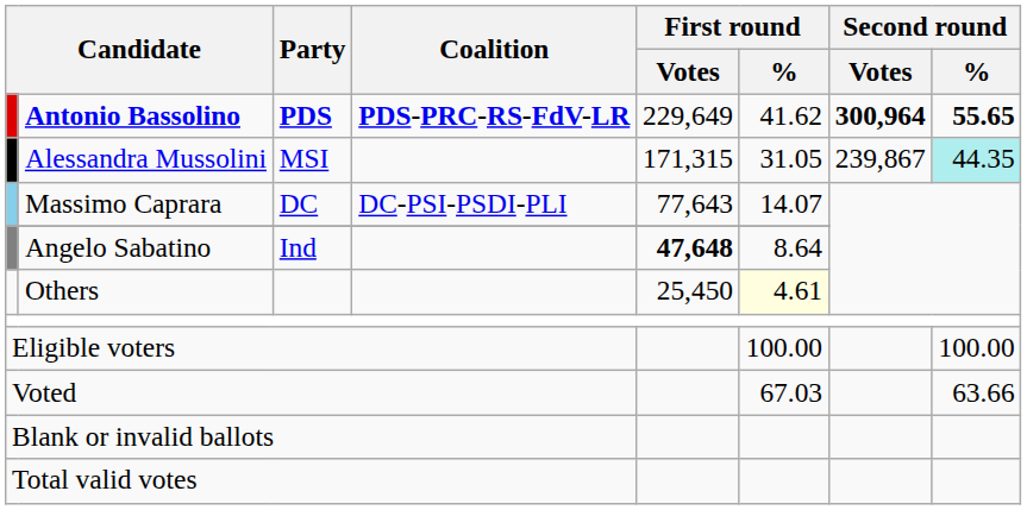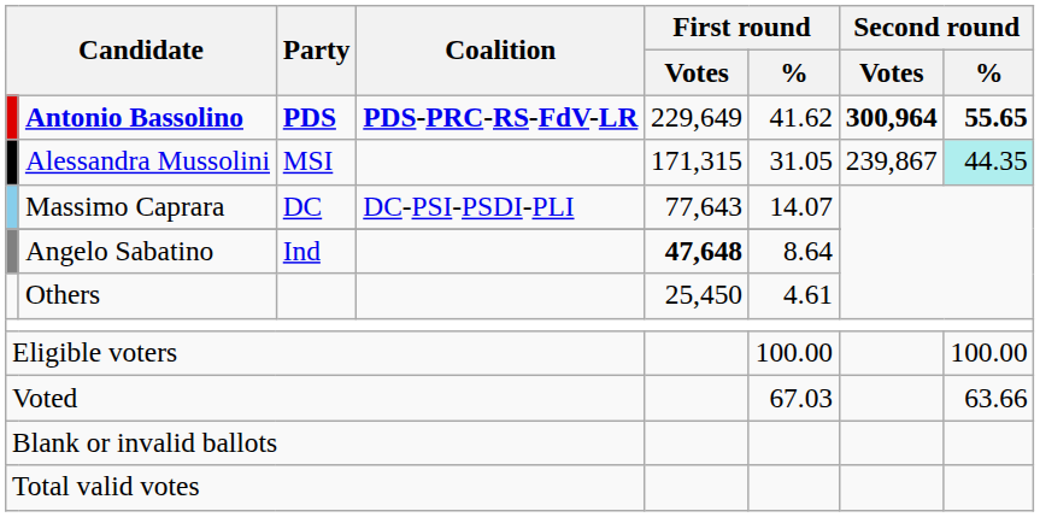Others | First round / %: lightyellow background -> no background
